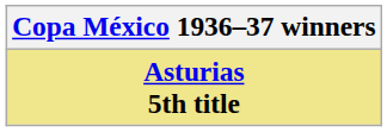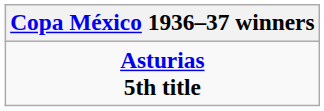row 2 | column 1: khaki background -> no background
